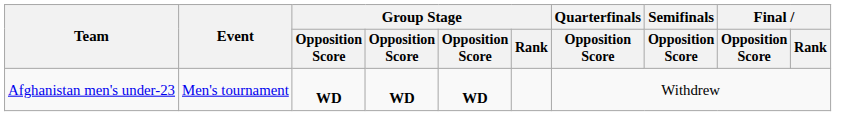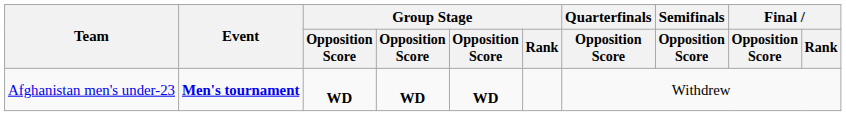Afghanistan men's under-23 | Event: normal -> bold
